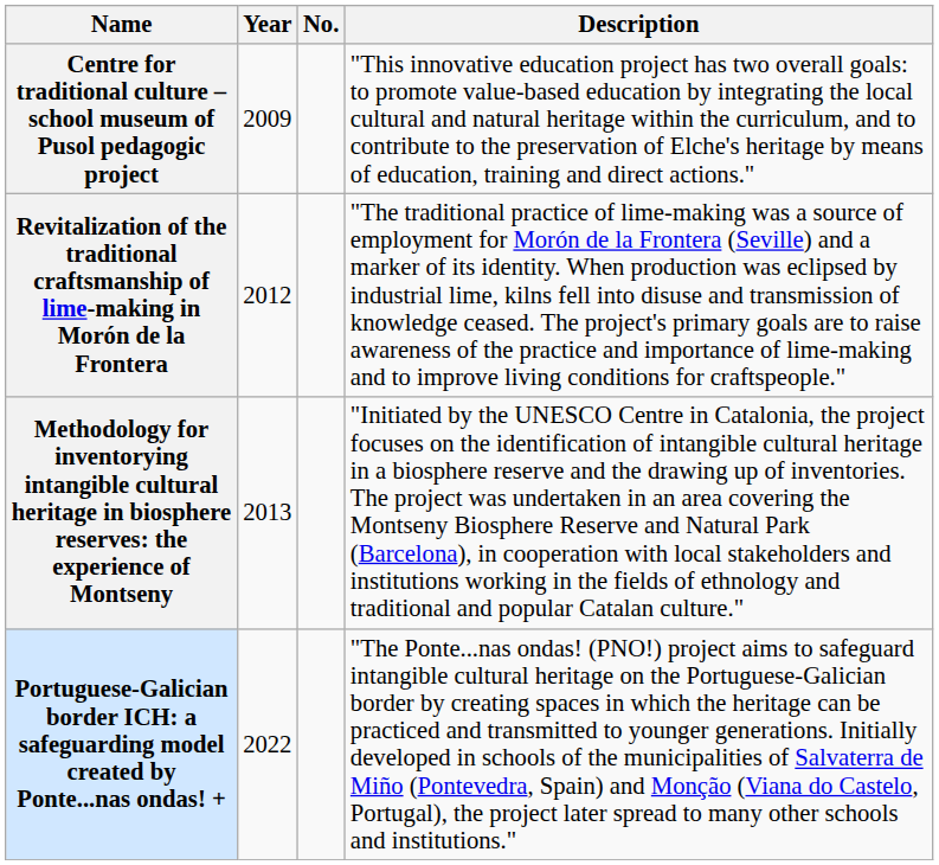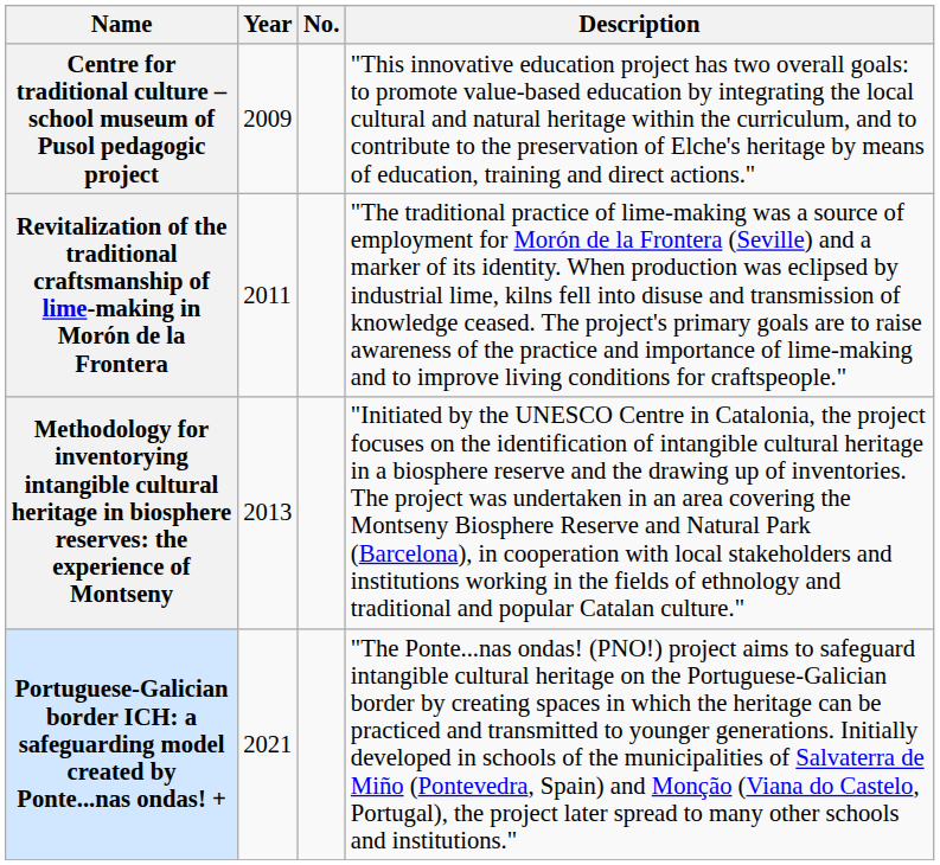row 3 | Year: 2012 -> 2011
row 5 | Year: 2022 -> 2021
